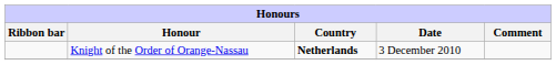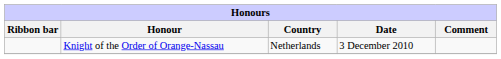Knight of the Order of Orange-Nassau | Country: bold -> normal
